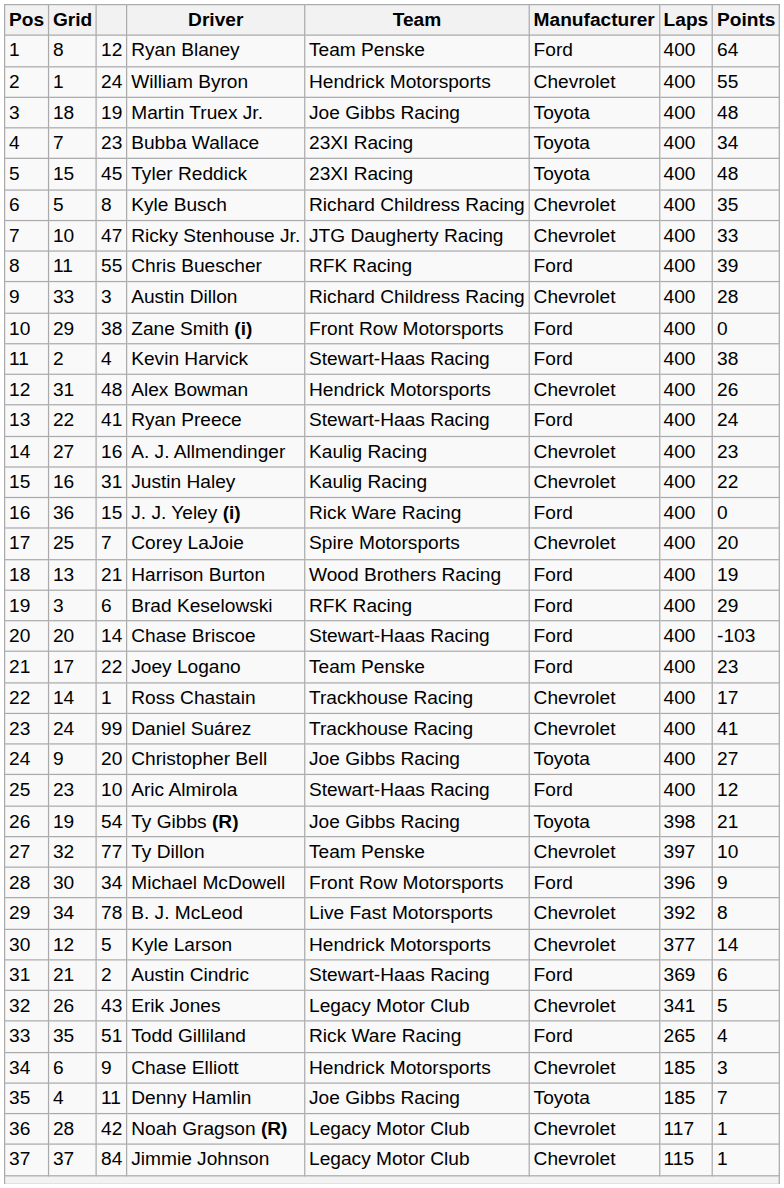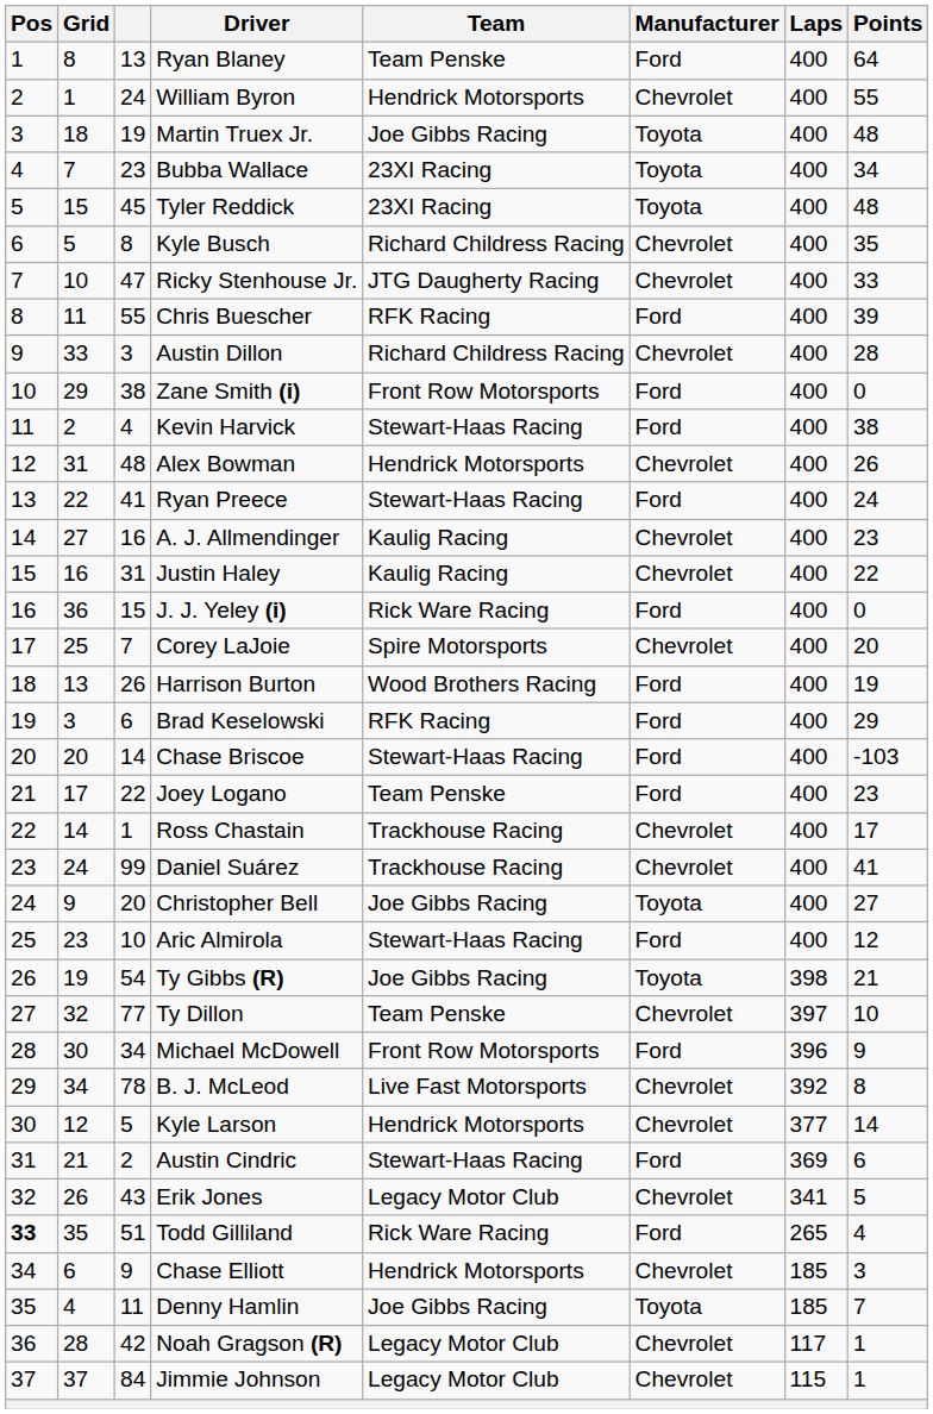Ryan Blaney | column 3: 12 -> 13
Harrison Burton | column 3: 21 -> 26
Todd Gilliland | Pos: normal -> bold
